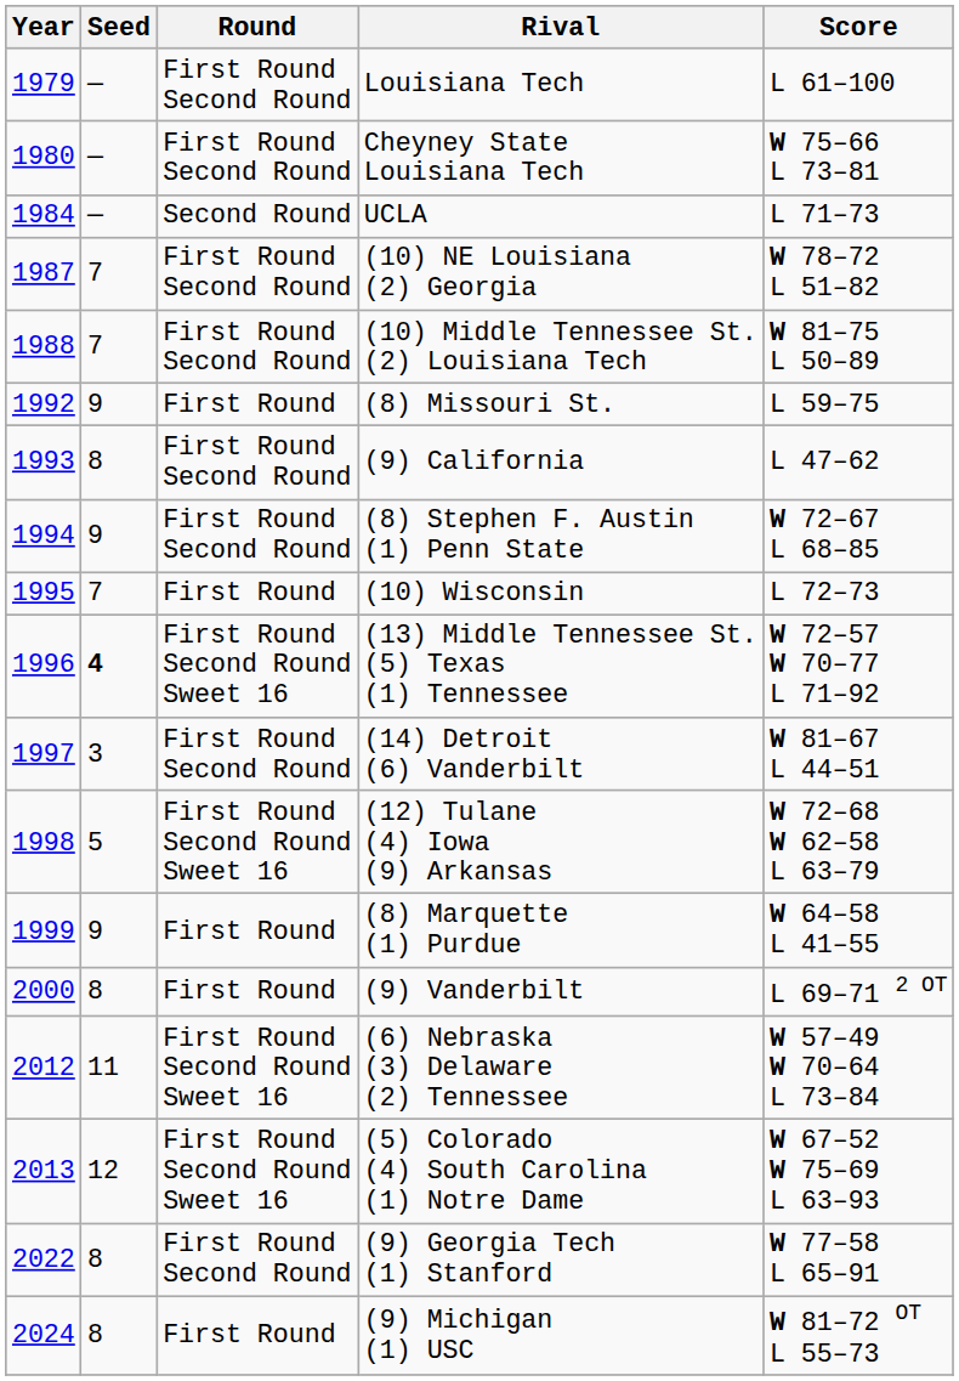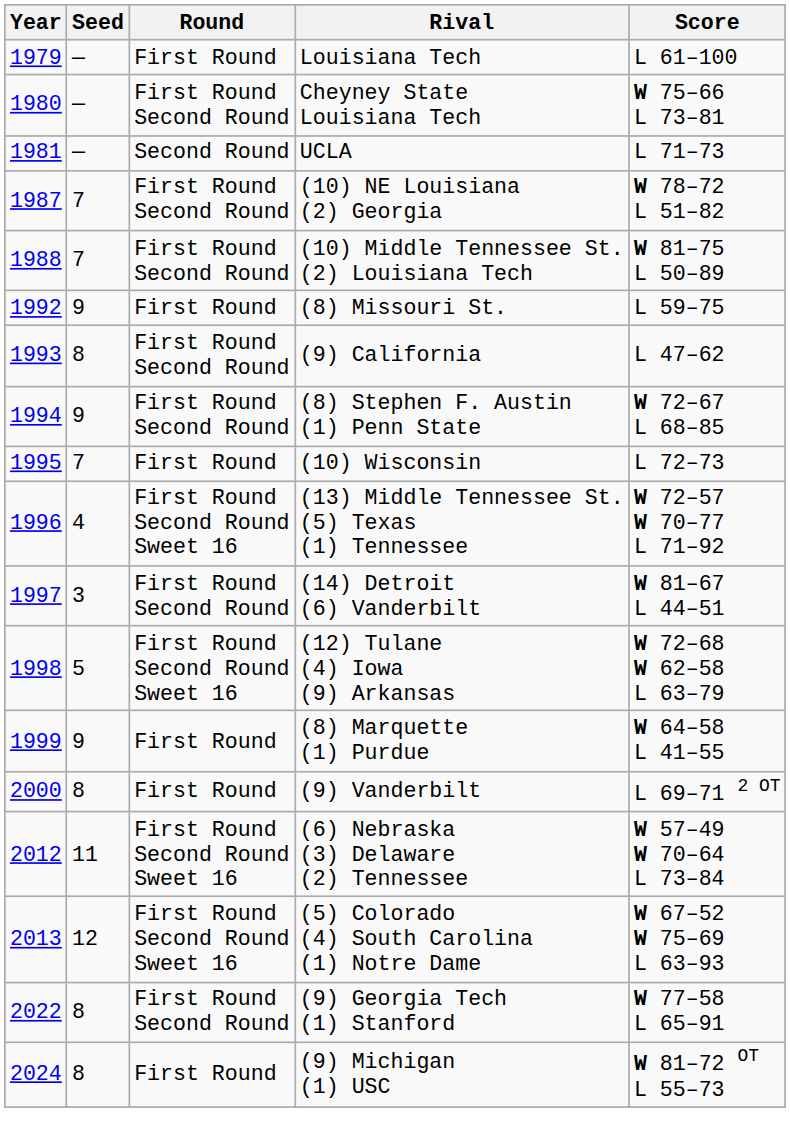Louisiana Tech | Round: First Round Second Round -> First Round
UCLA | Year: 1984 -> 1981
(13) Middle Tennessee St. (5) Texas (1) Tennessee | Seed: bold -> normal
